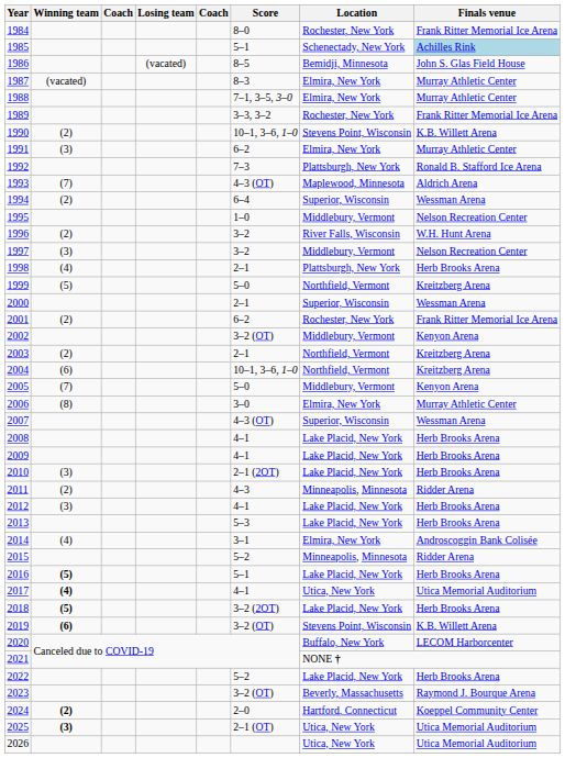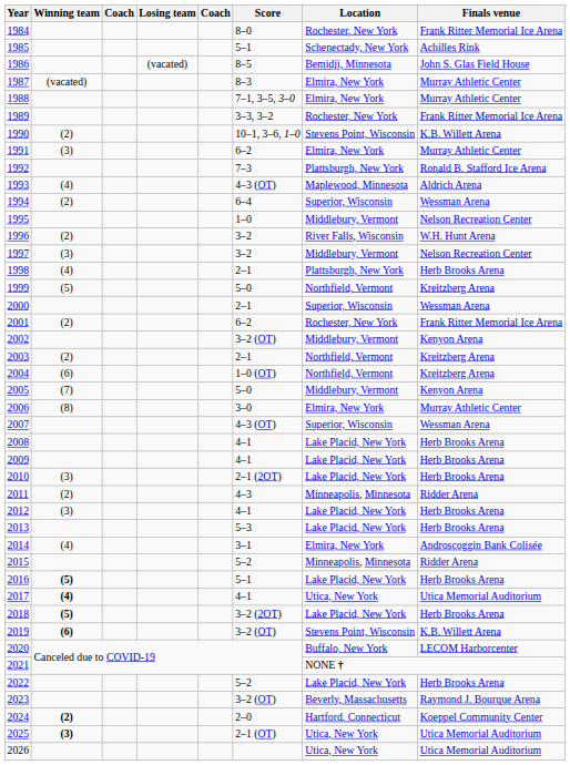1985 | Finals venue: lightblue background -> no background
1993 | Winning team: (7) -> (4)
2004 | Score: 10–1, 3–6, 1–0 -> 1–0 (OT)
